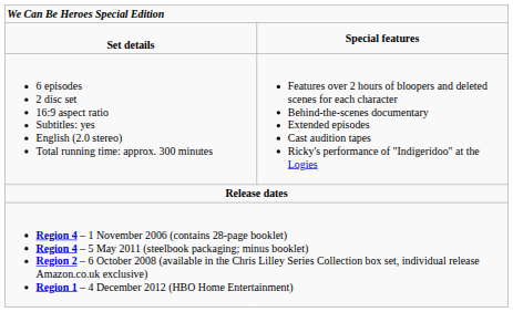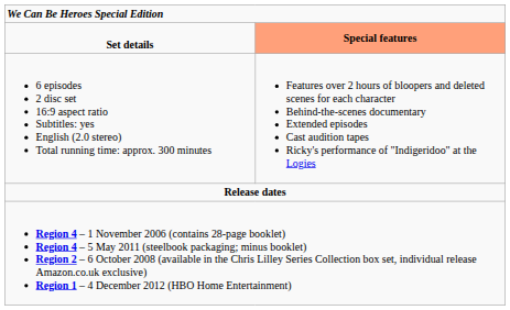Set details | column 2: no background -> lightsalmon background
